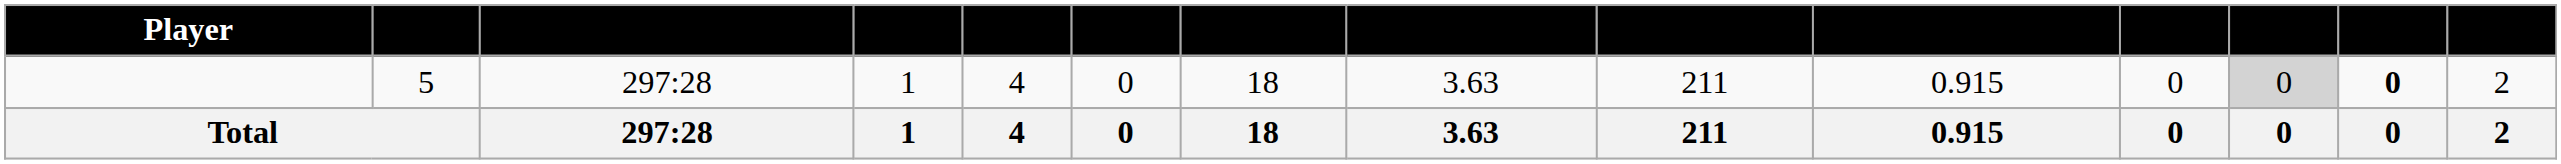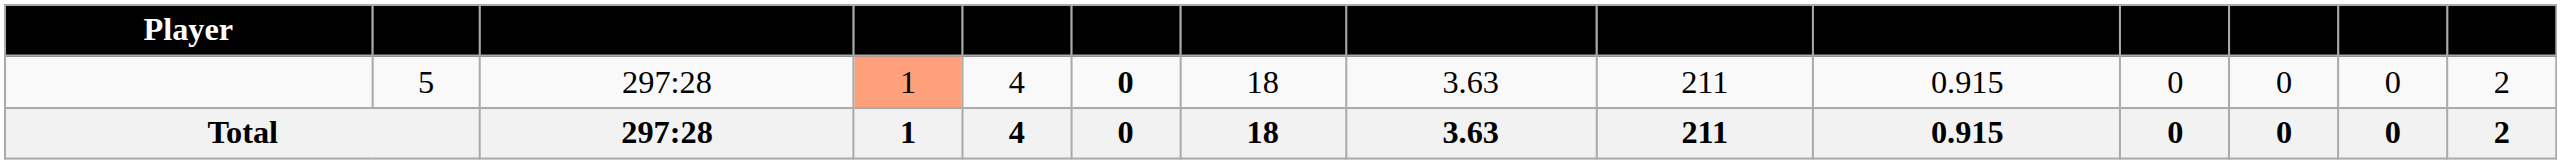row 2 | column 4: no background -> lightsalmon background
row 2 | column 6: normal -> bold
row 2 | column 12: lightgrey background -> no background
row 2 | column 13: bold -> normal
